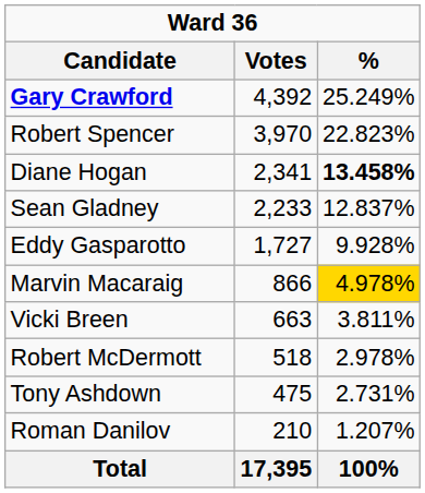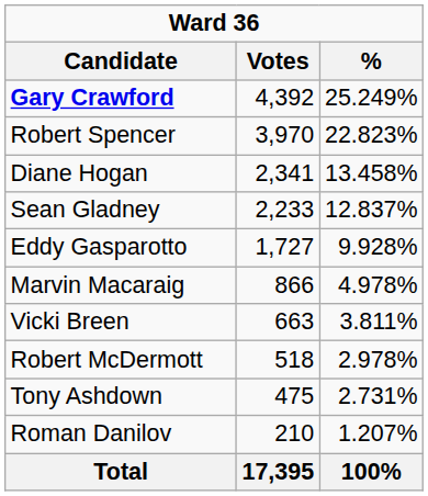Diane Hogan | %: bold -> normal
Marvin Macaraig | %: gold background -> no background
